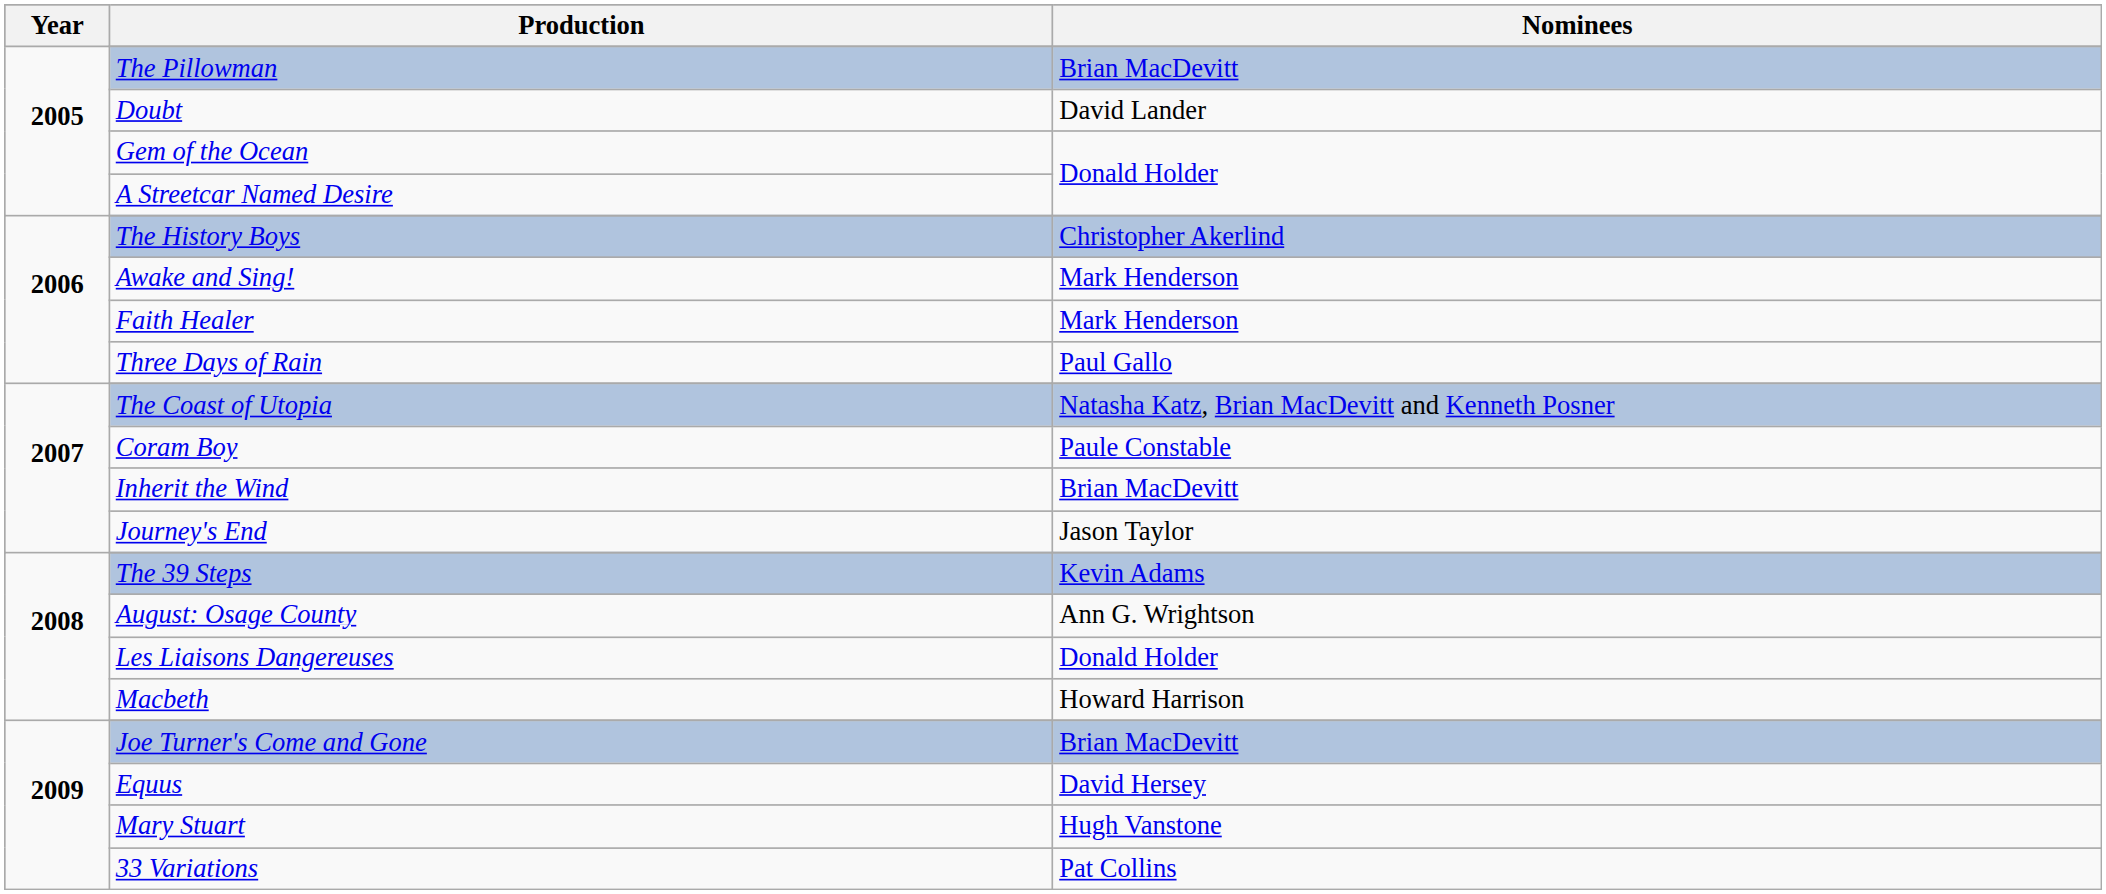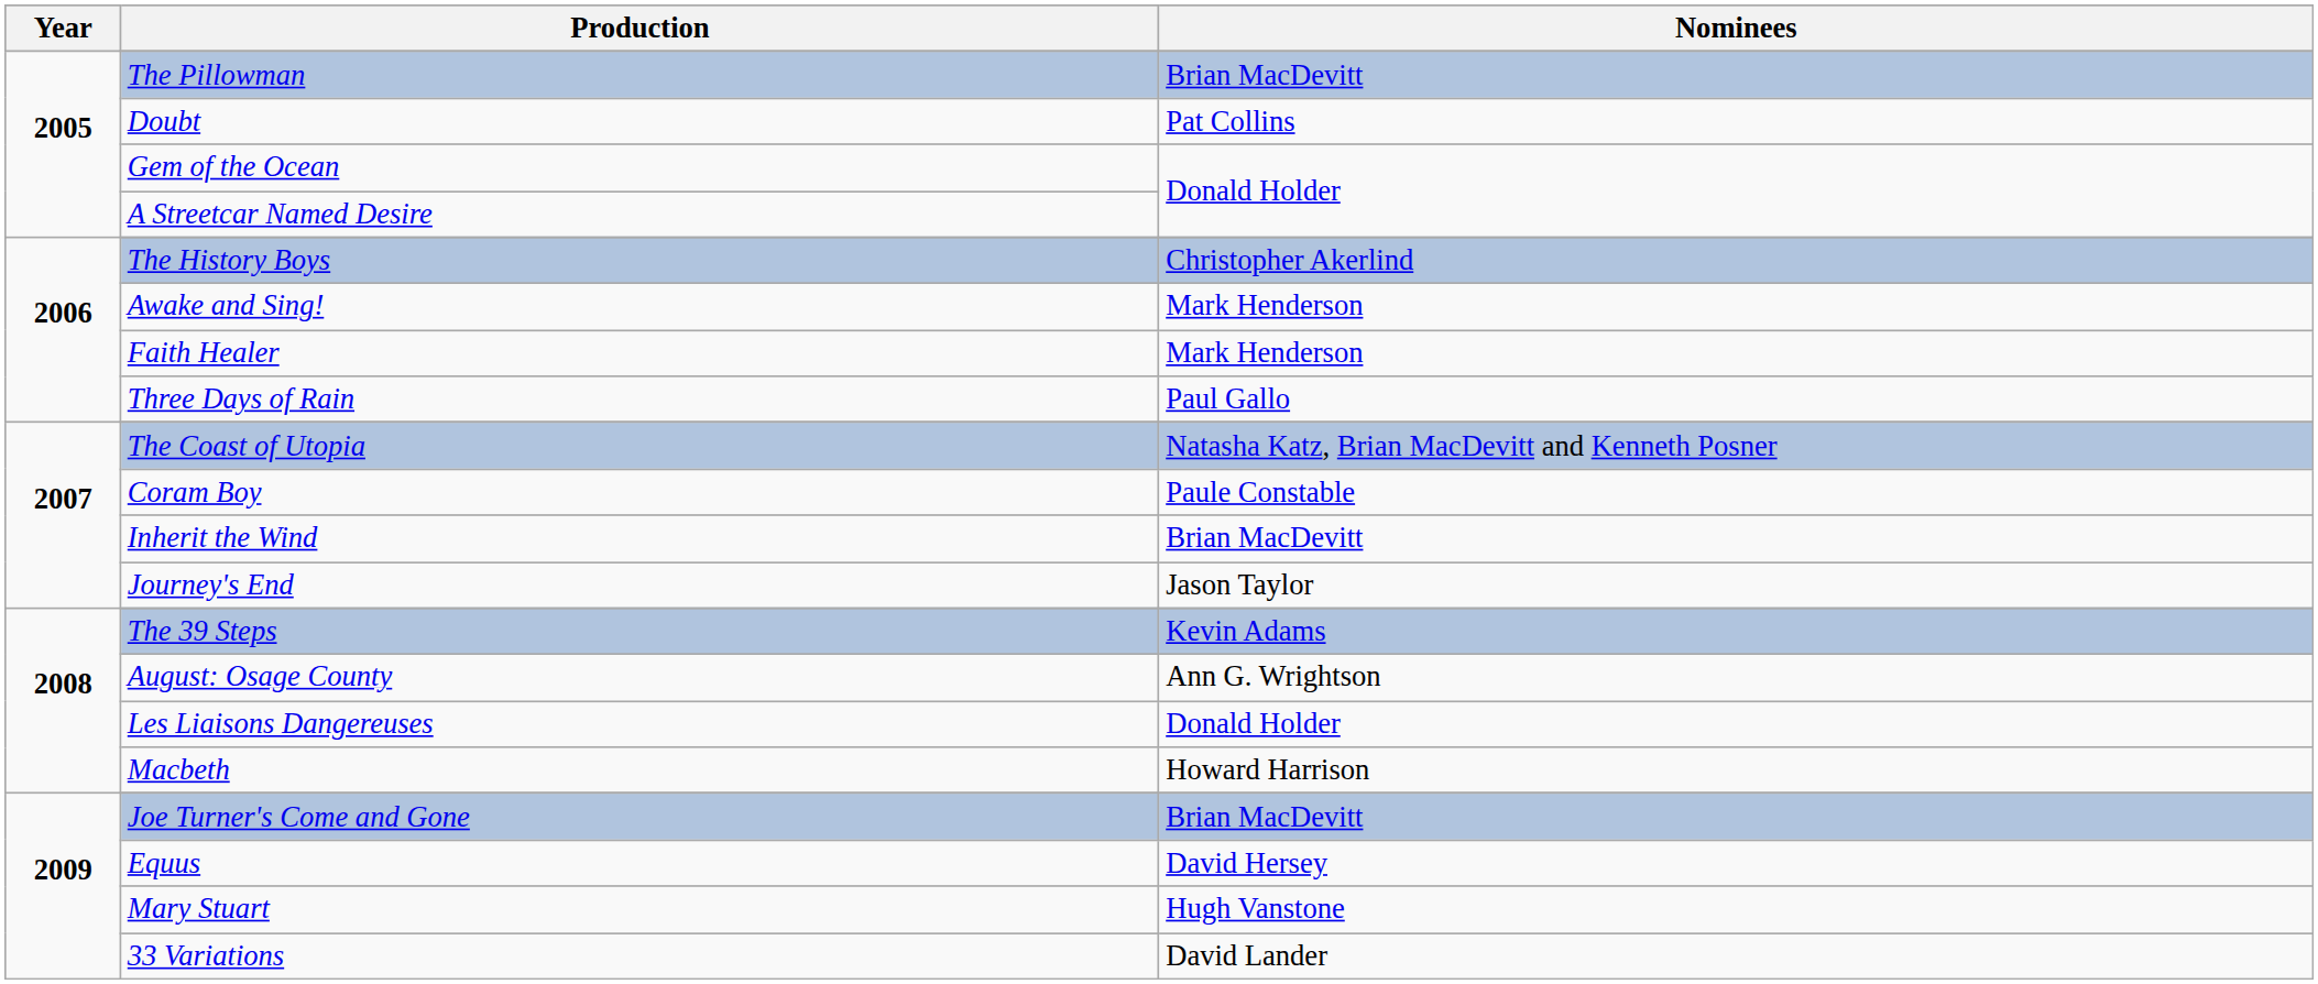Doubt | Nominees: David Lander -> Pat Collins
33 Variations | Nominees: Pat Collins -> David Lander
